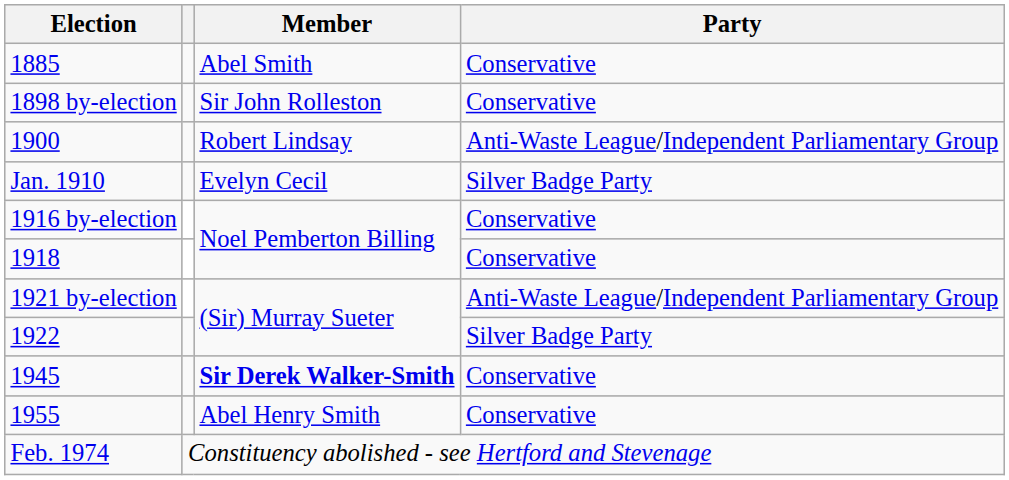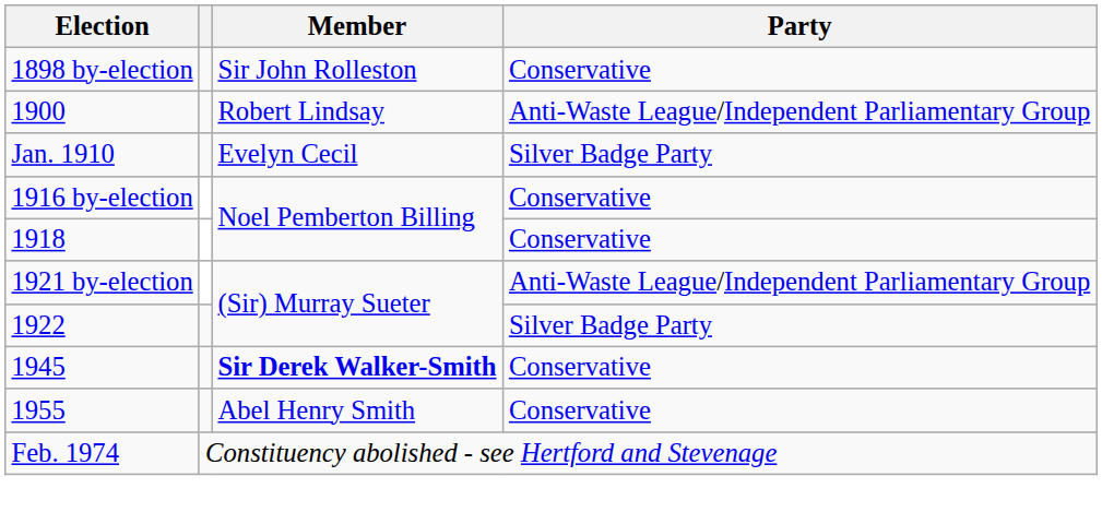- row: 1885 | Abel Smith | Conservative
